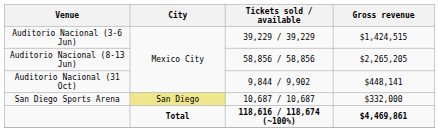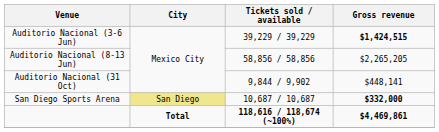Auditorio Nacional (3-6 Jun) | Gross revenue: normal -> bold
San Diego Sports Arena | Gross revenue: normal -> bold
